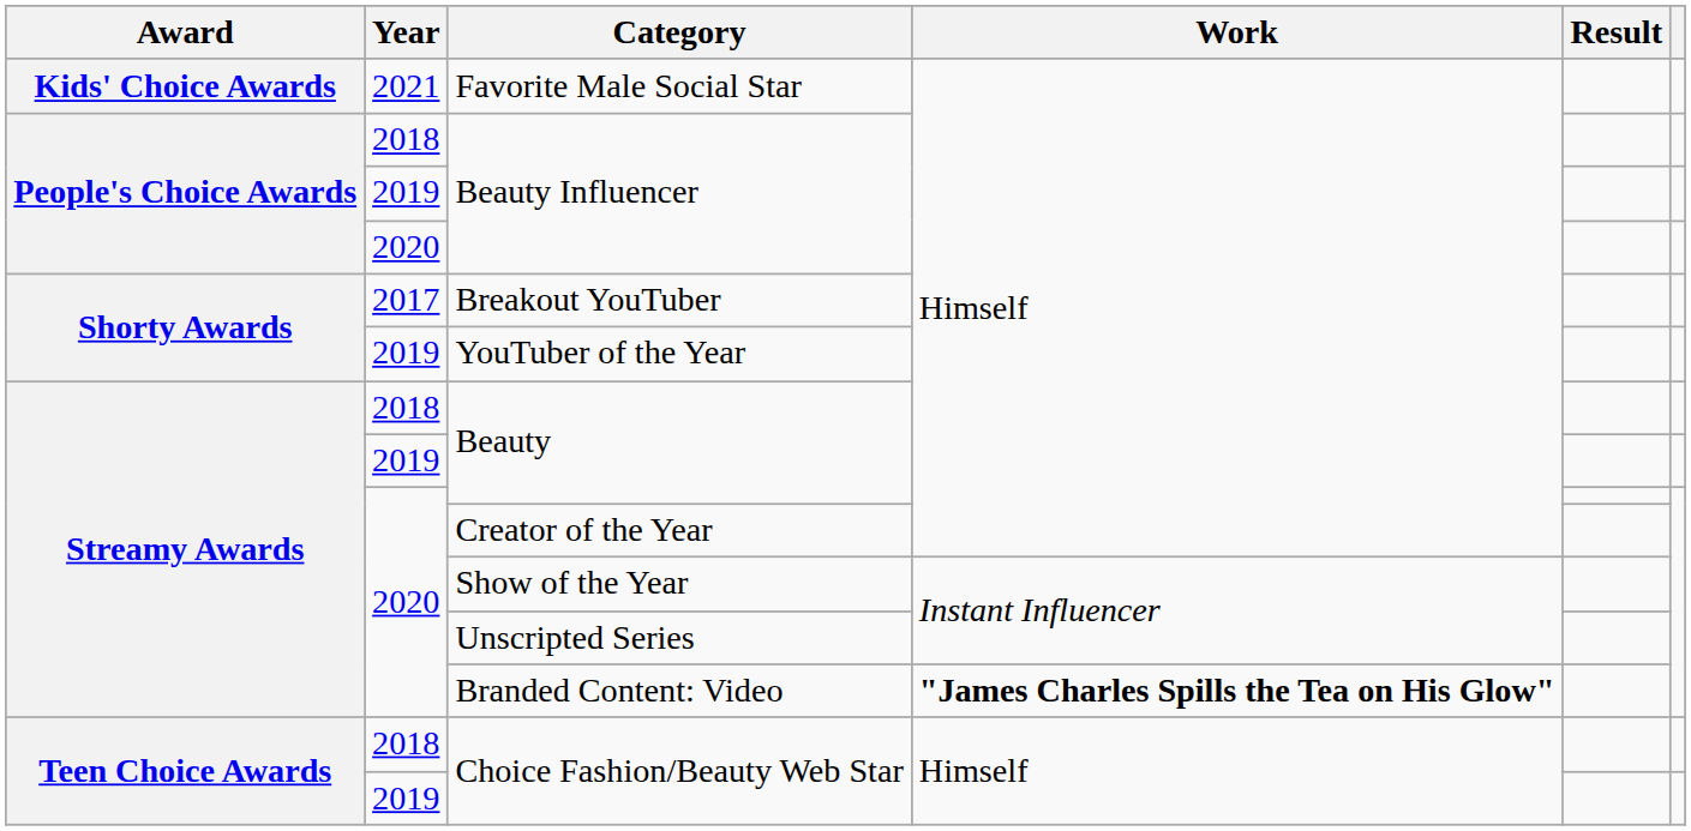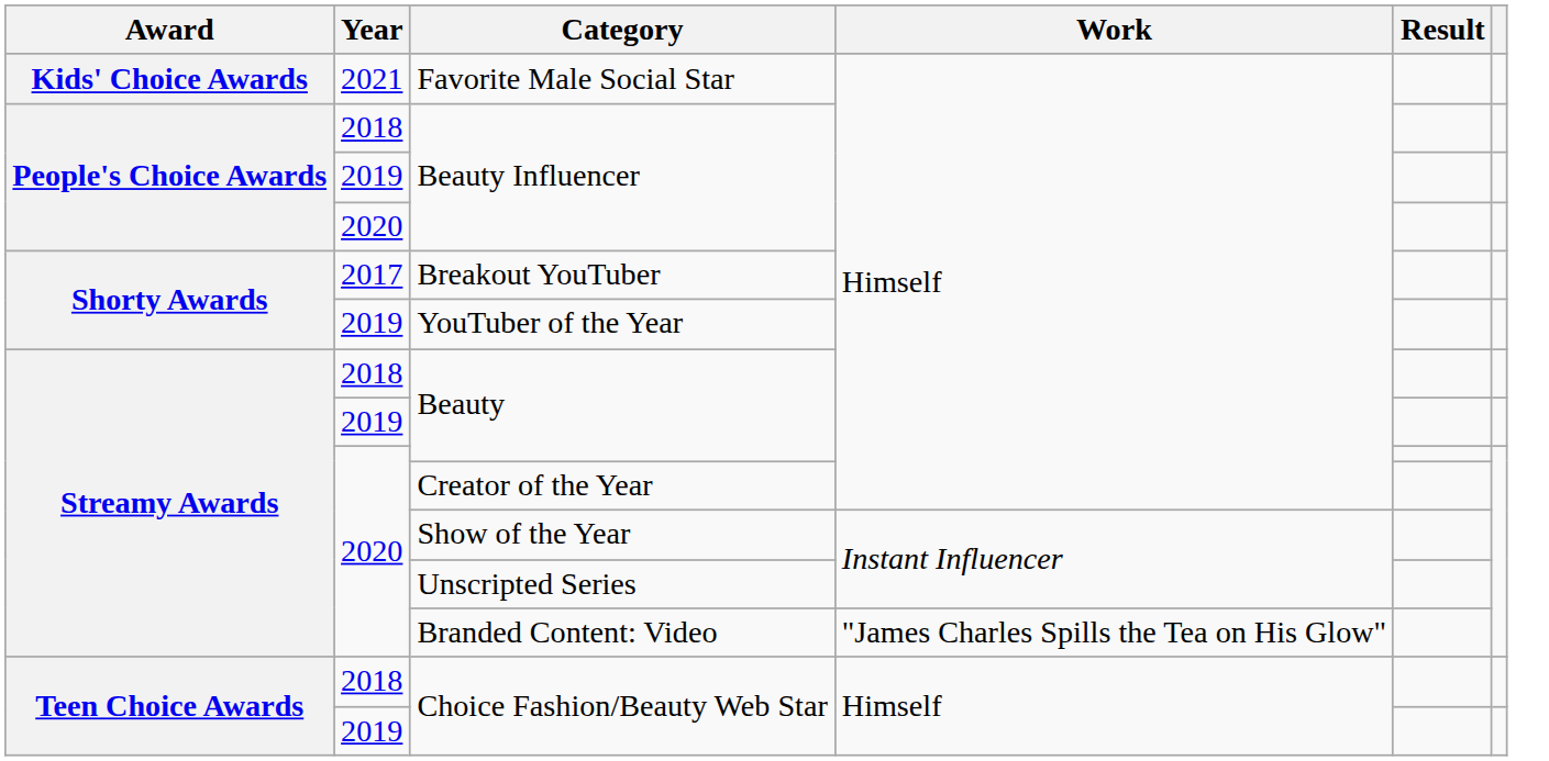Branded Content: Video | Work: bold -> normal
